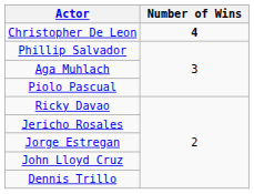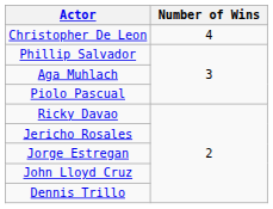Christopher De Leon | Number of Wins: bold -> normal
